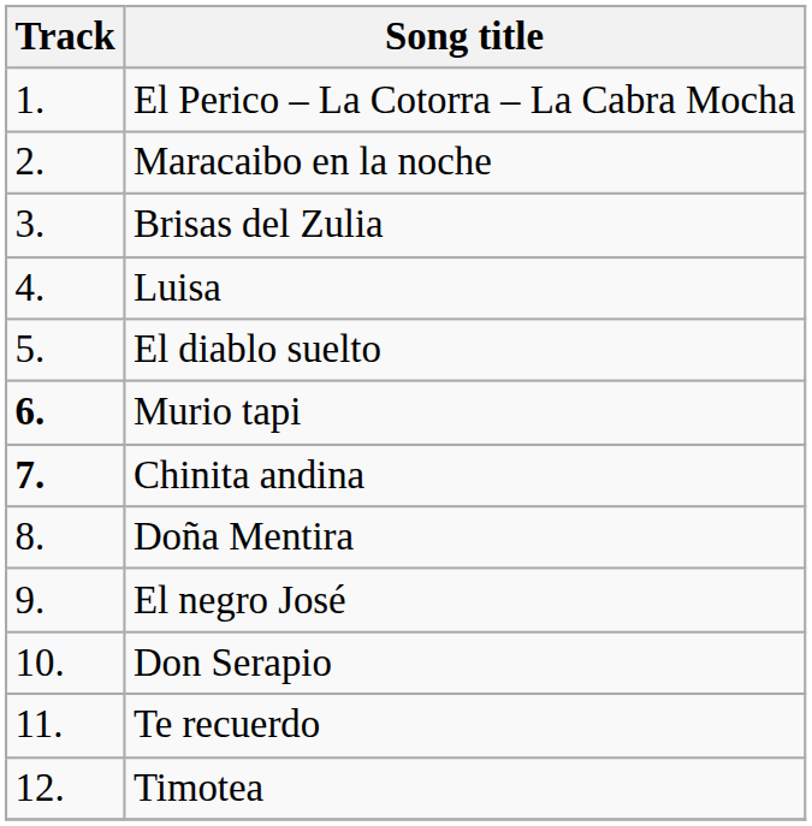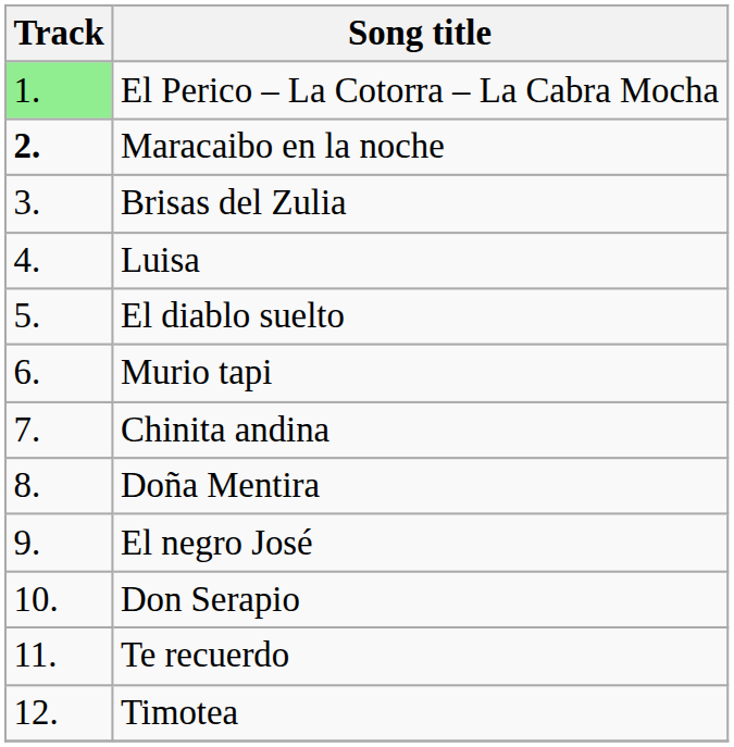El Perico – La Cotorra – La Cabra Mocha | Track: no background -> lightgreen background
Maracaibo en la noche | Track: normal -> bold
Murio tapi | Track: bold -> normal
Chinita andina | Track: bold -> normal
